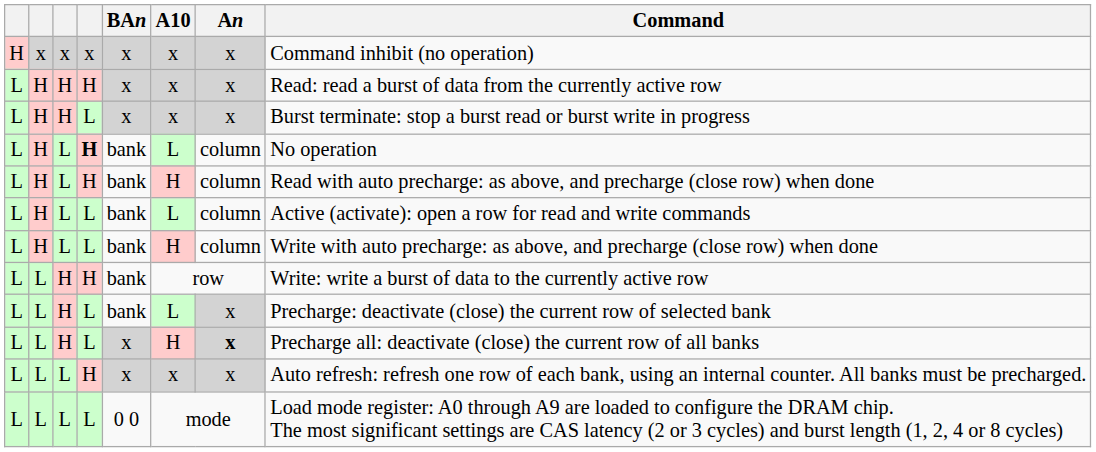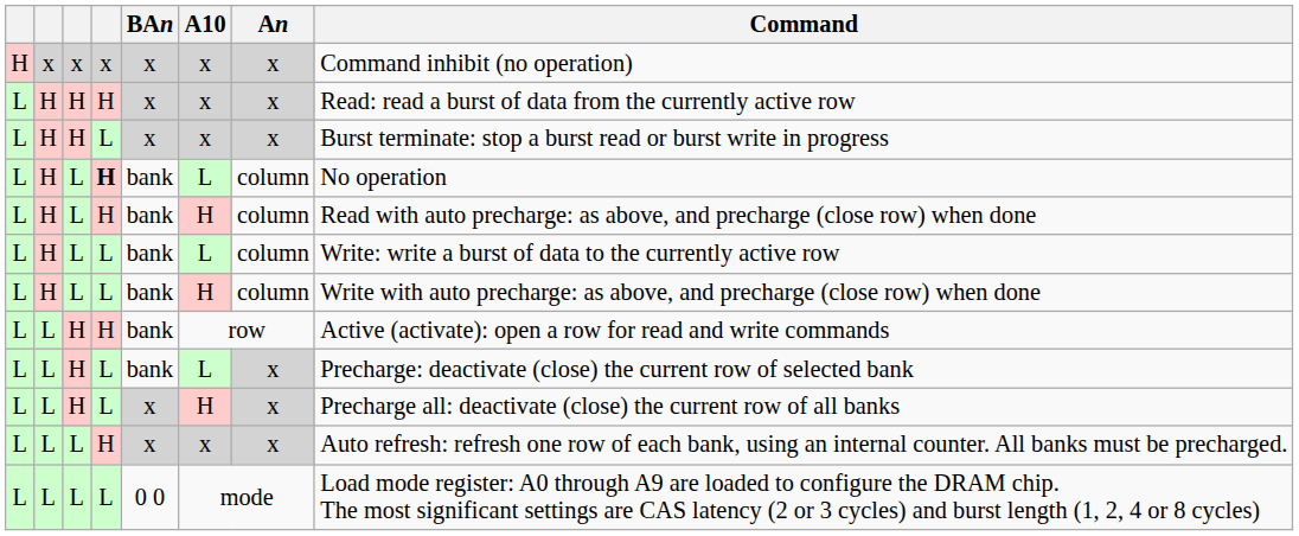row 7 | Command: Active (activate): open a row for read and write commands -> Write: write a burst of data to the currently active row
row 9 | Command: Write: write a burst of data to the currently active row -> Active (activate): open a row for read and write commands
row 11 | An: bold -> normal
